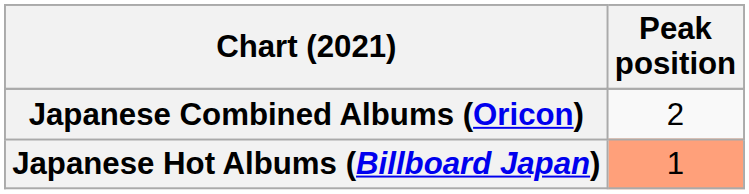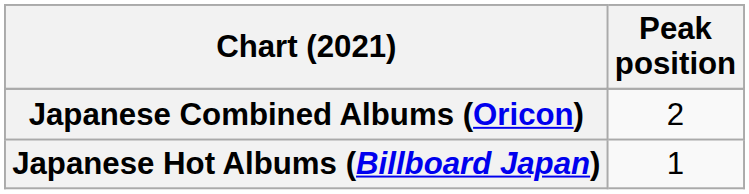Japanese Hot Albums (Billboard Japan) | Peak position: lightsalmon background -> no background
